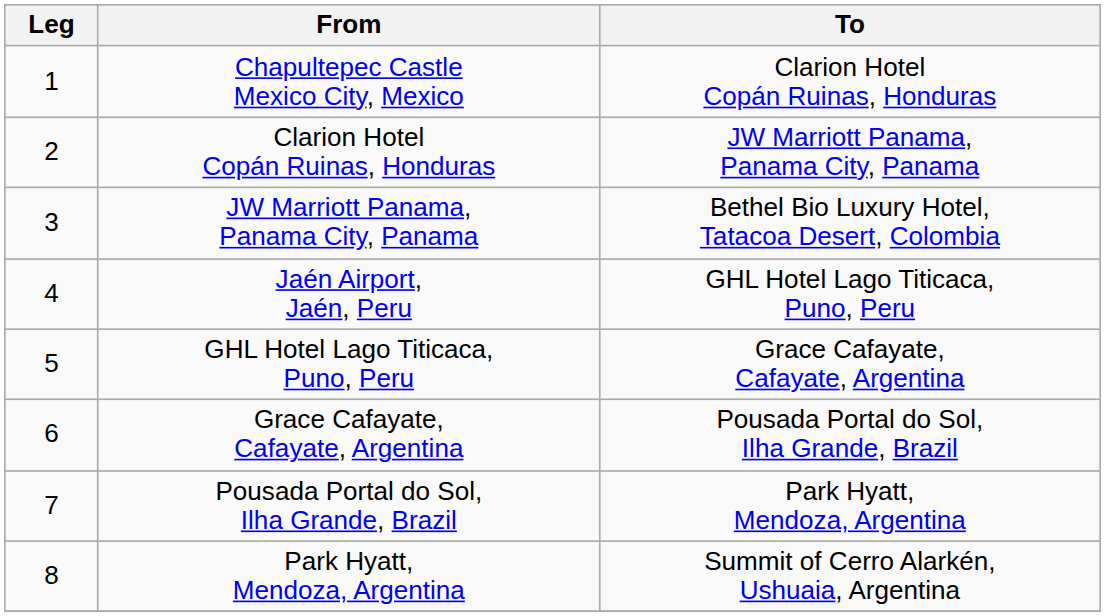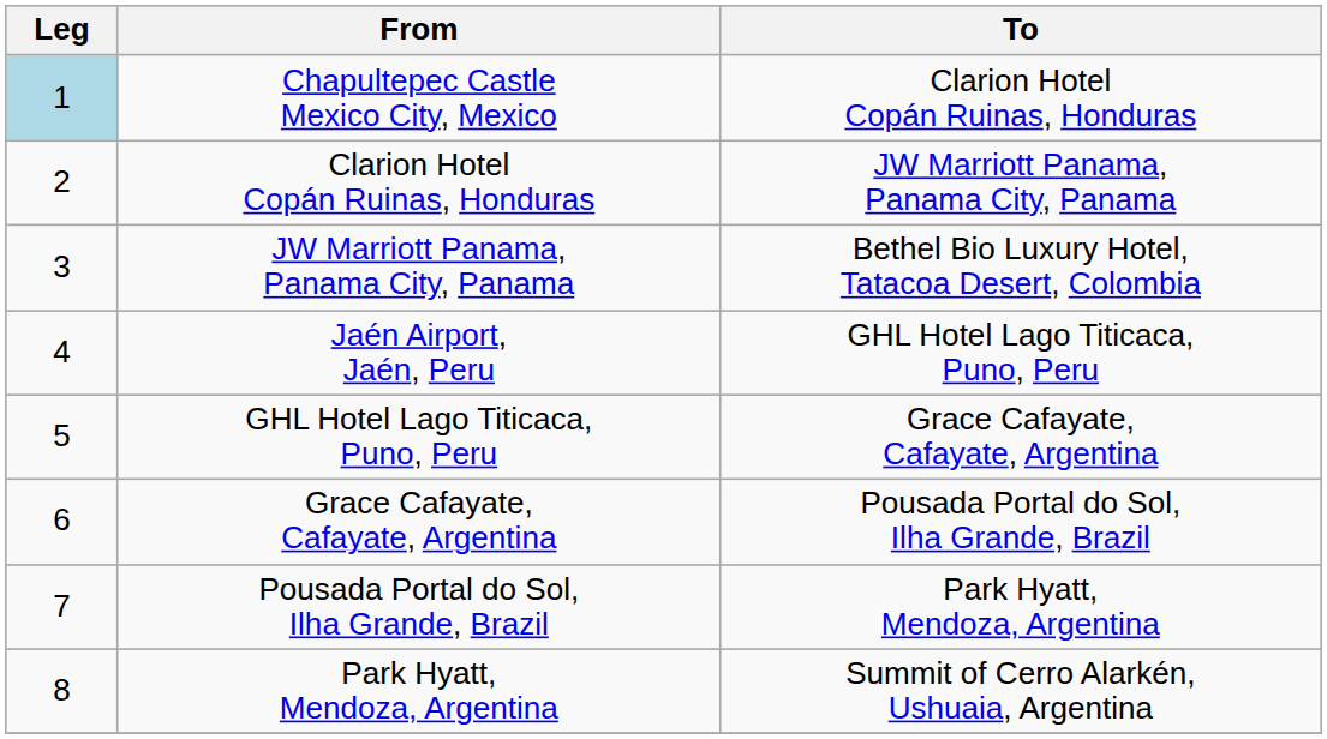Chapultepec Castle Mexico City, Mexico | Leg: no background -> lightblue background
